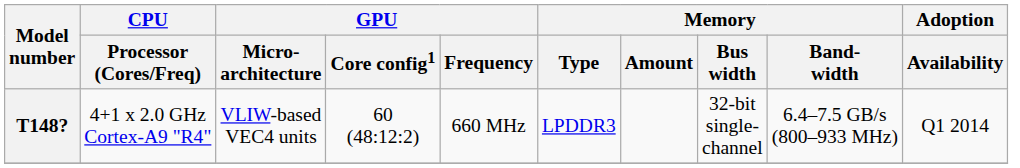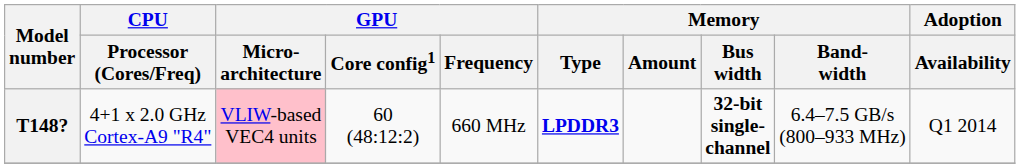T148? | GPU / Micro- architecture: no background -> pink background
T148? | Memory / Type: normal -> bold
T148? | Memory / Bus width: normal -> bold
